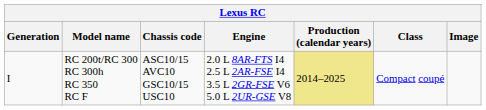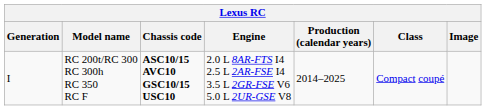RC 200t/RC 300 RC 300h RC 350 RC F | Chassis code: normal -> bold
RC 200t/RC 300 RC 300h RC 350 RC F | Production (calendar years): khaki background -> no background
